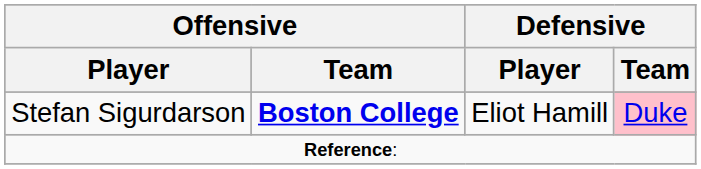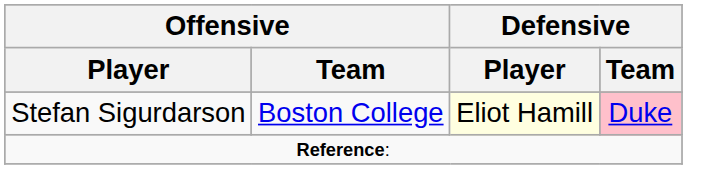Stefan Sigurdarson | Offensive / Team: bold -> normal
Stefan Sigurdarson | Defensive / Player: no background -> lightyellow background
